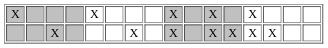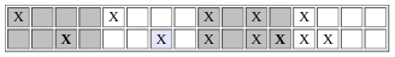row 2 | column 3: normal -> bold
row 2 | column 7: no background -> lavender background
row 2 | column 12: normal -> bold
